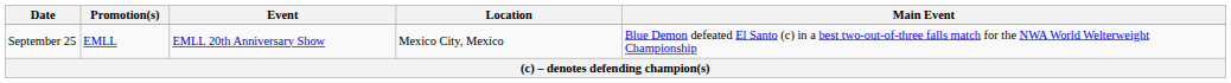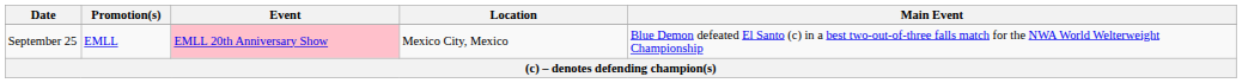September 25 | Event: no background -> pink background
